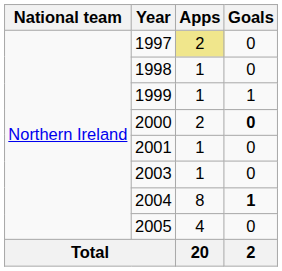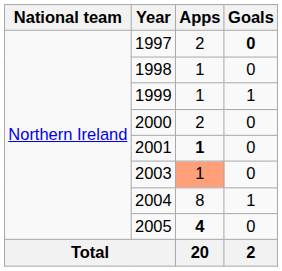1997 | Apps: khaki background -> no background
1997 | Goals: normal -> bold
2000 | Goals: bold -> normal
2001 | Apps: normal -> bold
2003 | Apps: no background -> lightsalmon background
2004 | Goals: bold -> normal
2005 | Apps: normal -> bold
